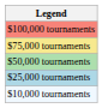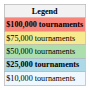row 2 | column 1: normal -> bold
row 5 | column 1: normal -> bold
